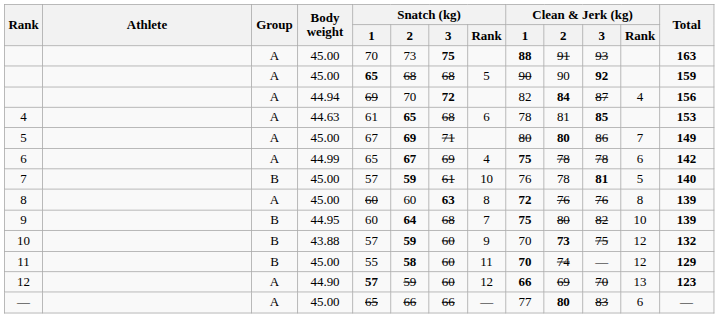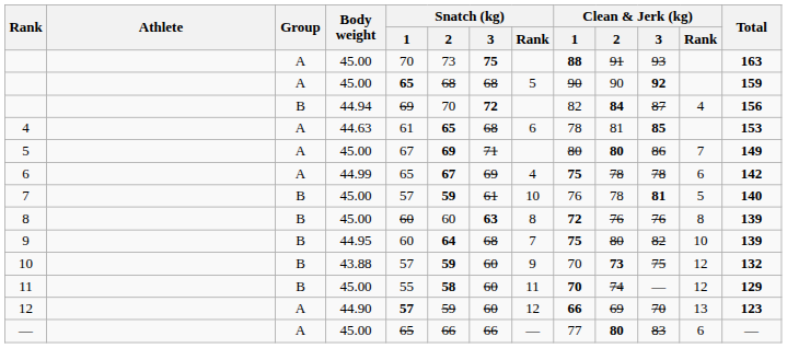row 5 | Group: A -> B
row 10 | Group: A -> B
